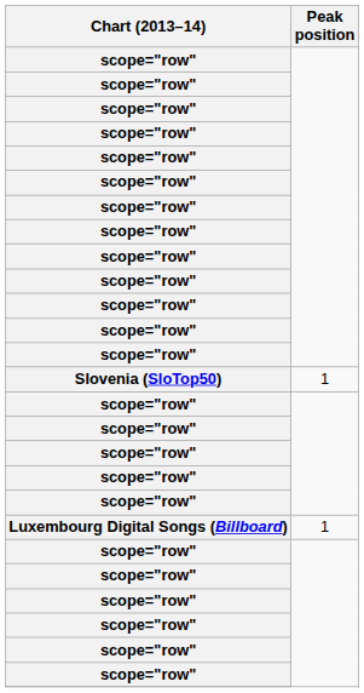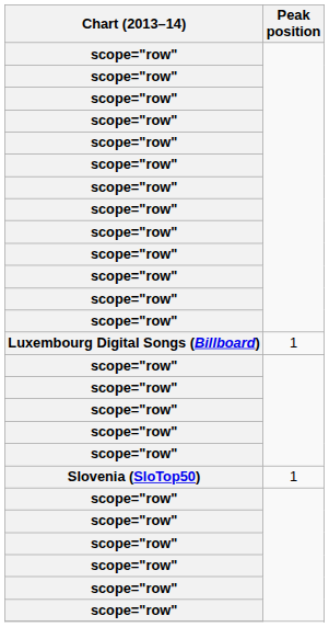rows swapped: Luxembourg Digital Songs (Billboard) <-> Slovenia (SloTop50)
